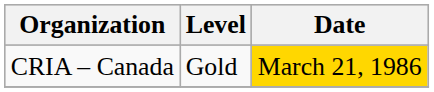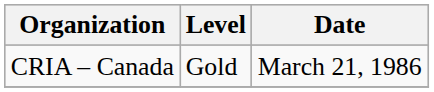CRIA – Canada | Date: gold background -> no background
